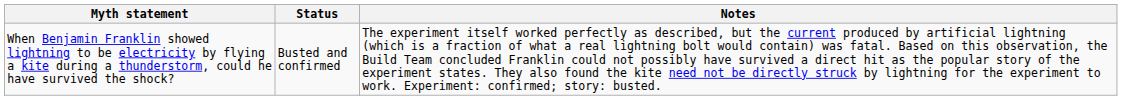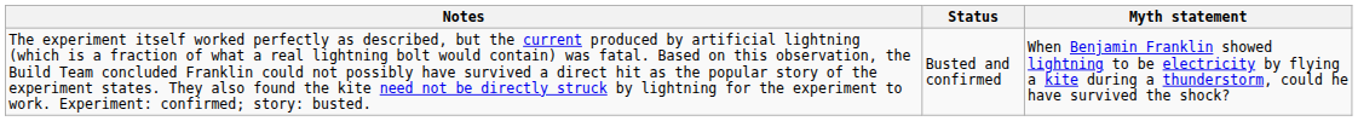columns swapped: Myth statement <-> Notes
